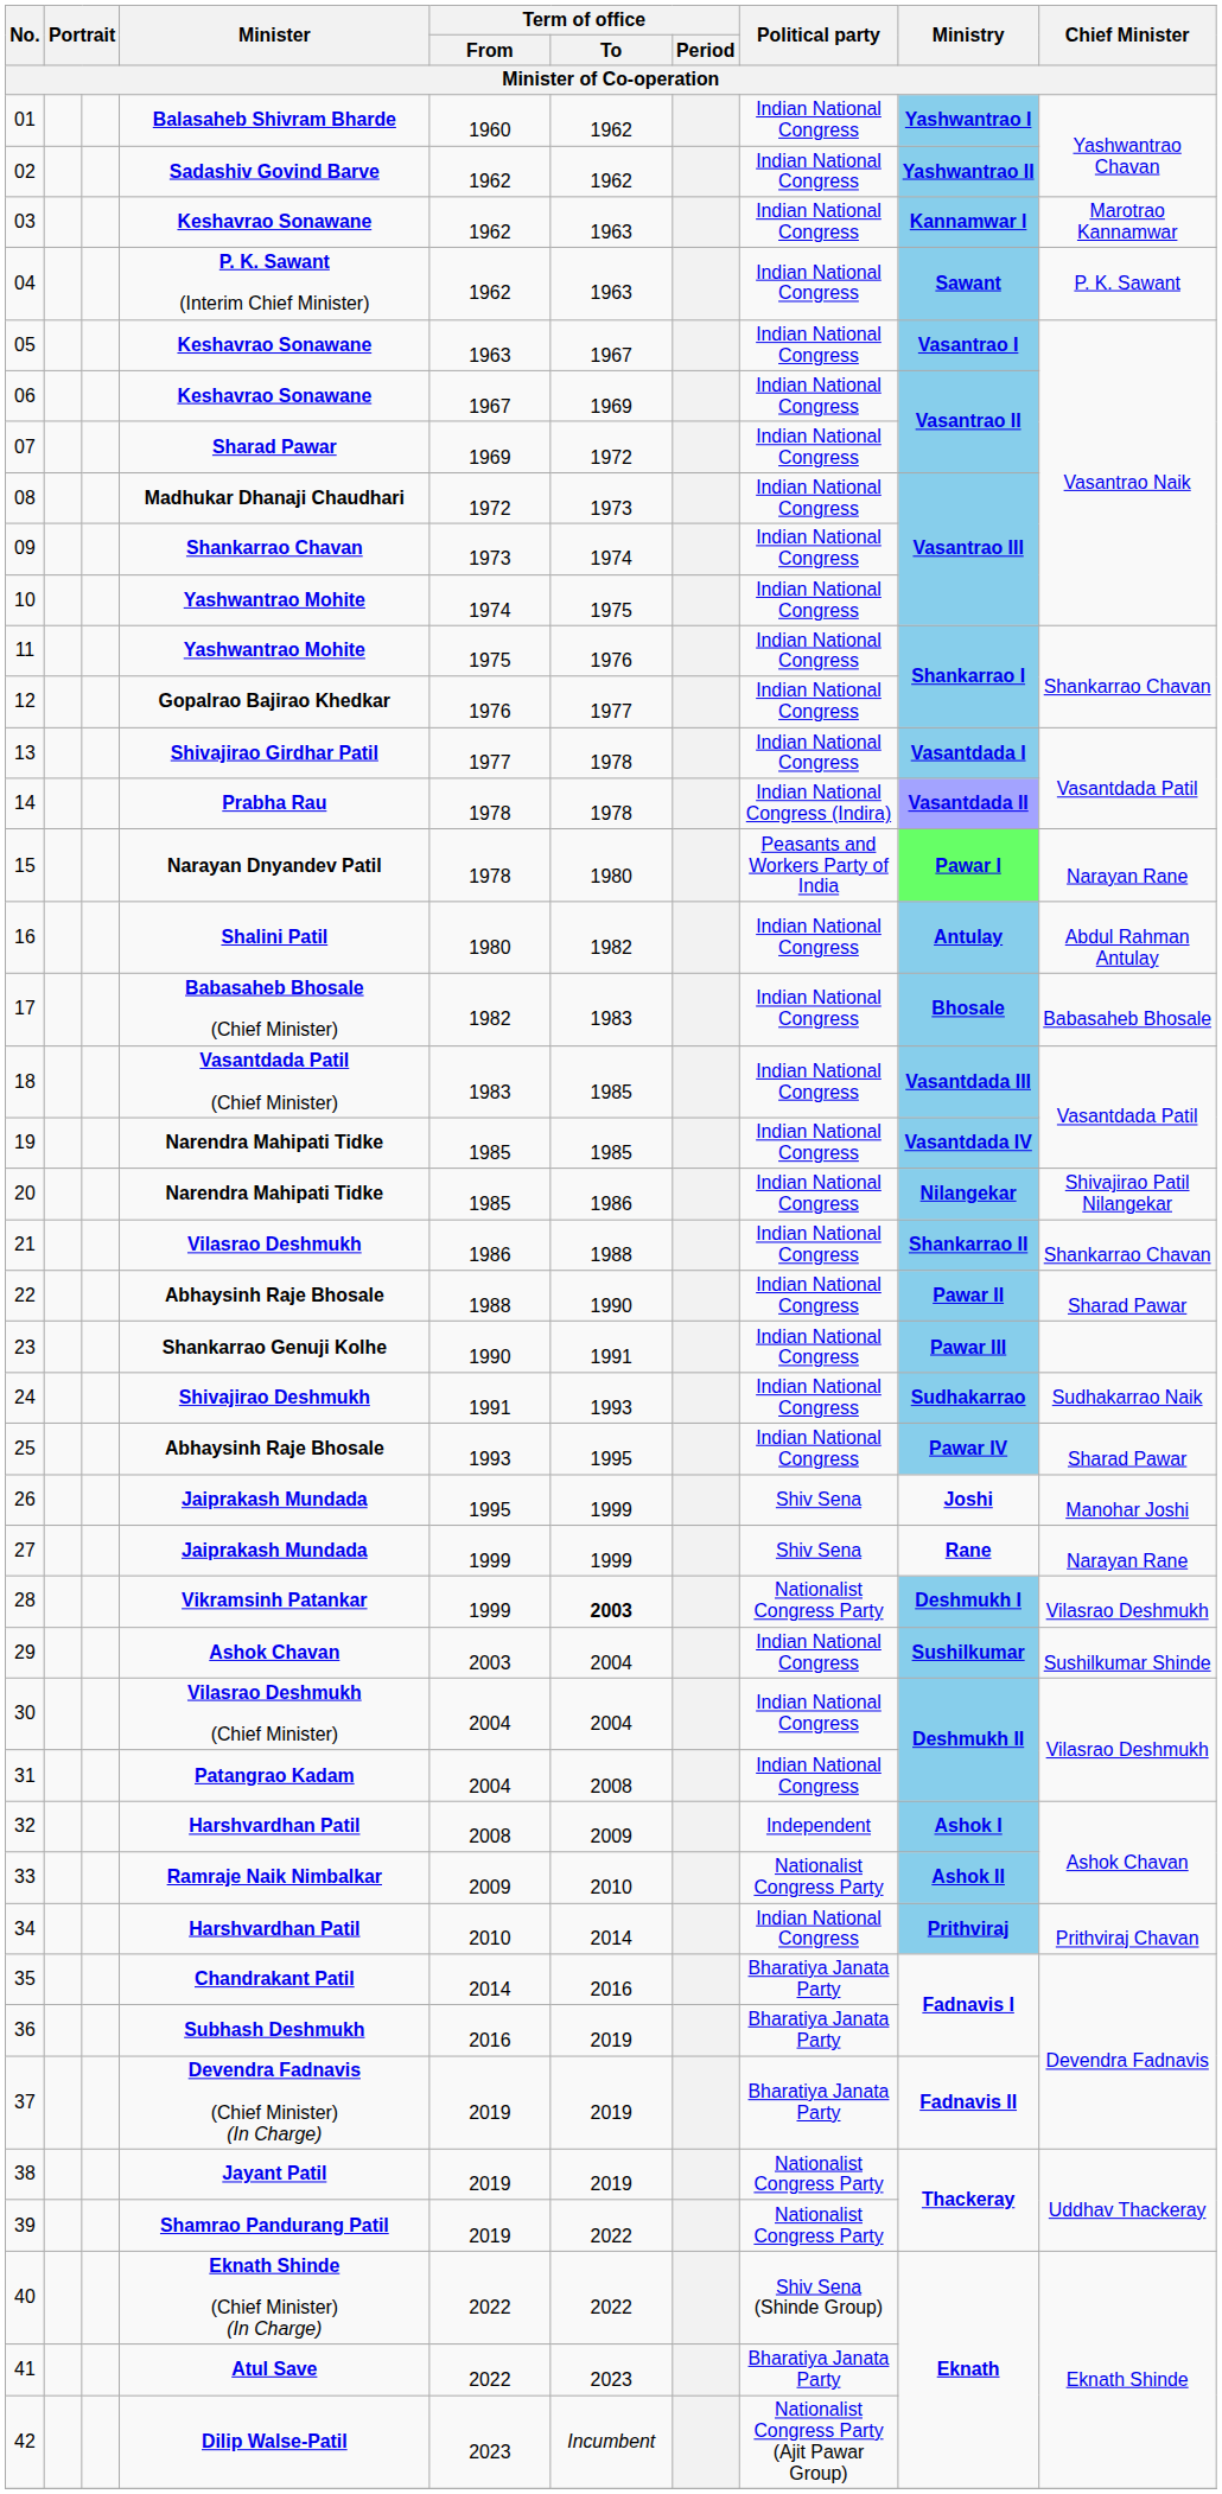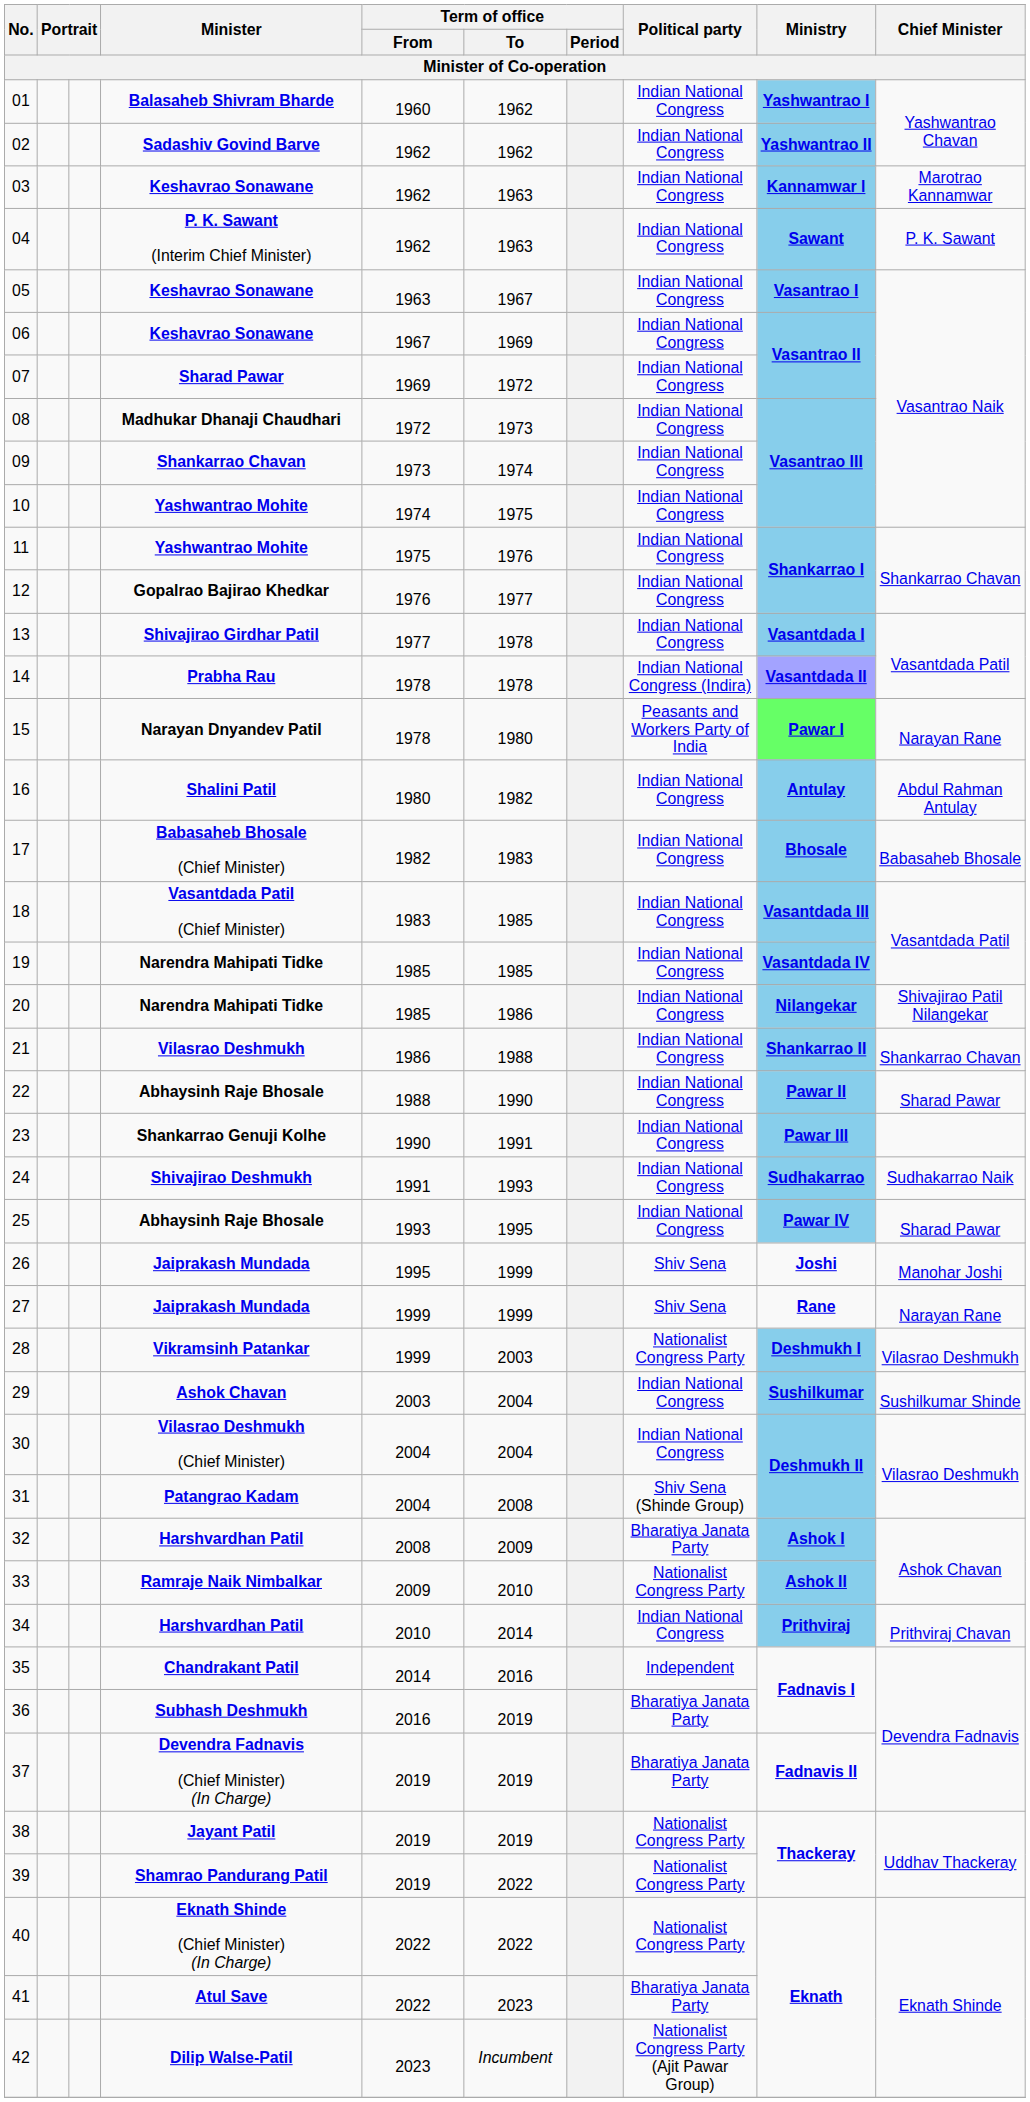28 | Term of office / To: bold -> normal
31 | Political party: Indian National Congress -> Shiv Sena (Shinde Group)
32 | Political party: Independent -> Bharatiya Janata Party
35 | Political party: Bharatiya Janata Party -> Independent
40 | Political party: Shiv Sena (Shinde Group) -> Nationalist Congress Party
